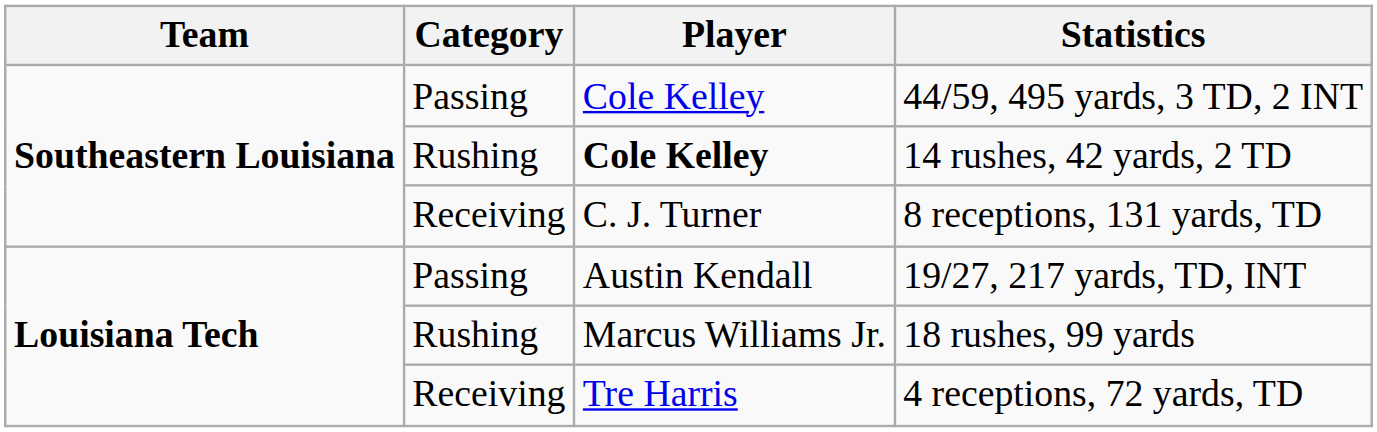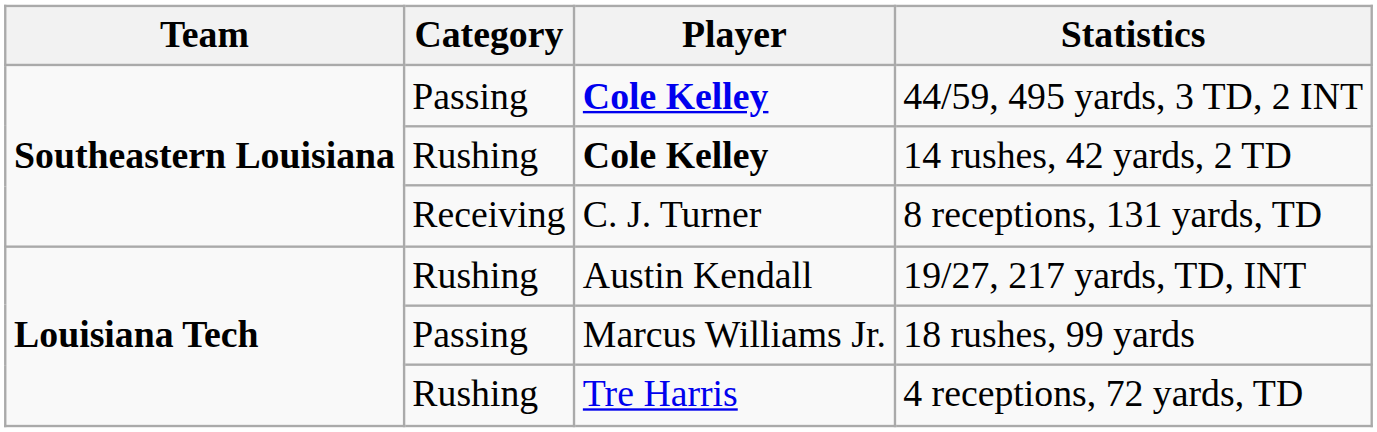44/59, 495 yards, 3 TD, 2 INT | Player: normal -> bold
19/27, 217 yards, TD, INT | Category: Passing -> Rushing
18 rushes, 99 yards | Category: Rushing -> Passing
4 receptions, 72 yards, TD | Category: Receiving -> Rushing
